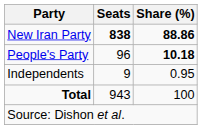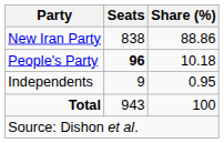New Iran Party | Seats: bold -> normal
New Iran Party | Share (%): bold -> normal
People's Party | Seats: normal -> bold
People's Party | Share (%): bold -> normal
